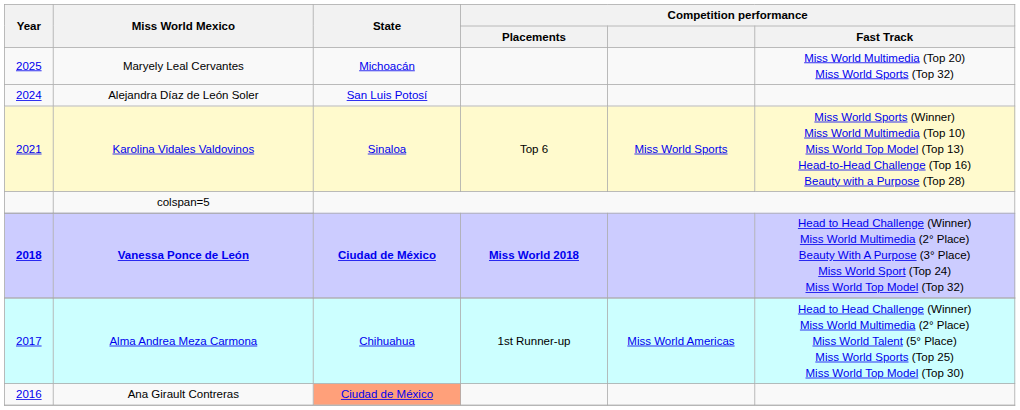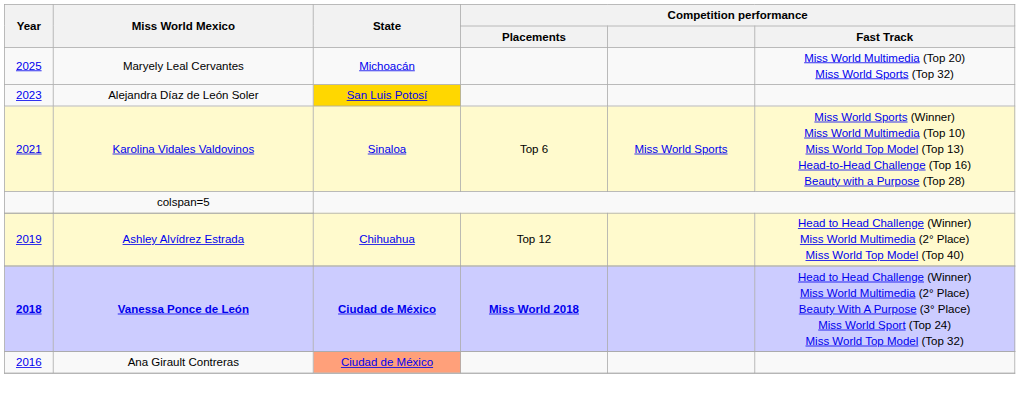Alejandra Díaz de León Soler | Year: 2024 -> 2023
Alejandra Díaz de León Soler | State: no background -> gold background
+ row: 2019 | Ashley Alvídrez Estrada | Chihuahua | Top 12 | Head to Head Challenge (Winner) Miss World Multimedia (2° Place) Miss World Top Model (Top 40)
- row: 2017 | Alma Andrea Meza Carmona | Chihuahua | 1st Runner-up | Miss World Americas | Head to Head Challenge (Winner) Miss World Multimedia (2° Place) Miss World Talent (5° Place) Miss World Sports (Top 25) Miss World Top Model (Top 30)
